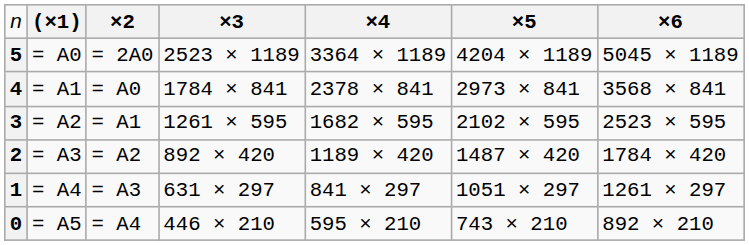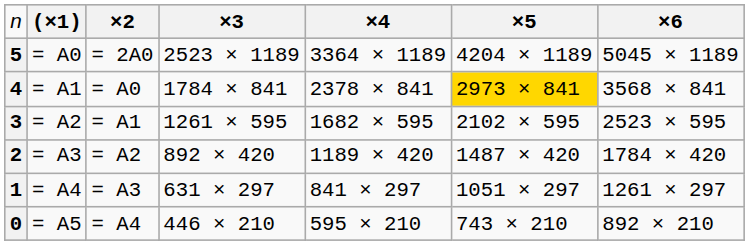4 | column 6: no background -> gold background
